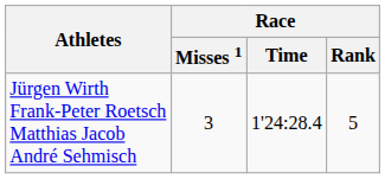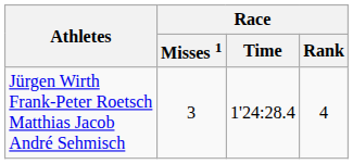row 3 | Race / Rank: 5 -> 4
